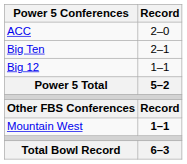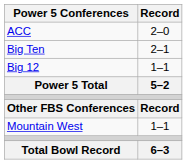Mountain West | Record: bold -> normal
